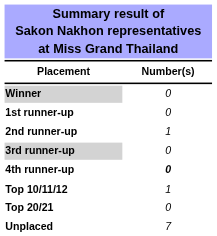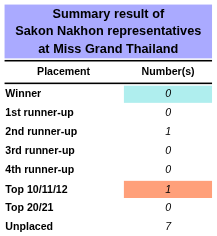row 3 | column 1: lightgrey background -> no background
row 3 | column 2: no background -> paleturquoise background
row 6 | column 1: lightgrey background -> no background
row 7 | column 2: bold -> normal
row 8 | column 2: no background -> lightsalmon background
